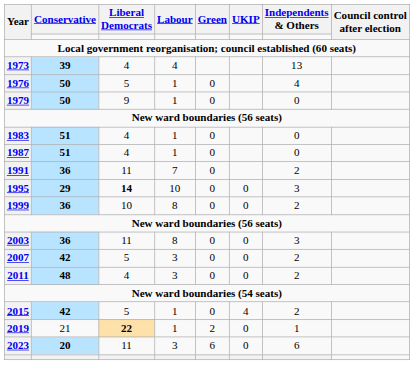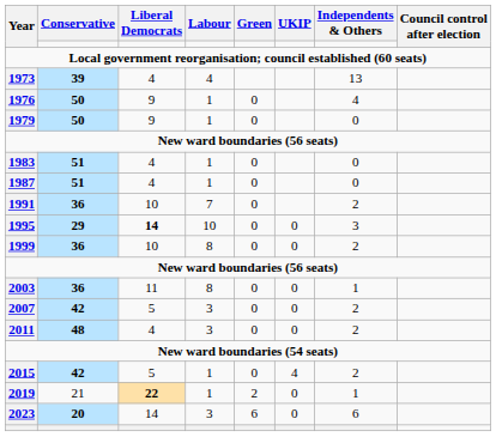1976 | Liberal Democrats: 5 -> 9
1991 | Liberal Democrats: 11 -> 10
2003 | Independents & Others: 3 -> 1
2023 | Liberal Democrats: 11 -> 14
